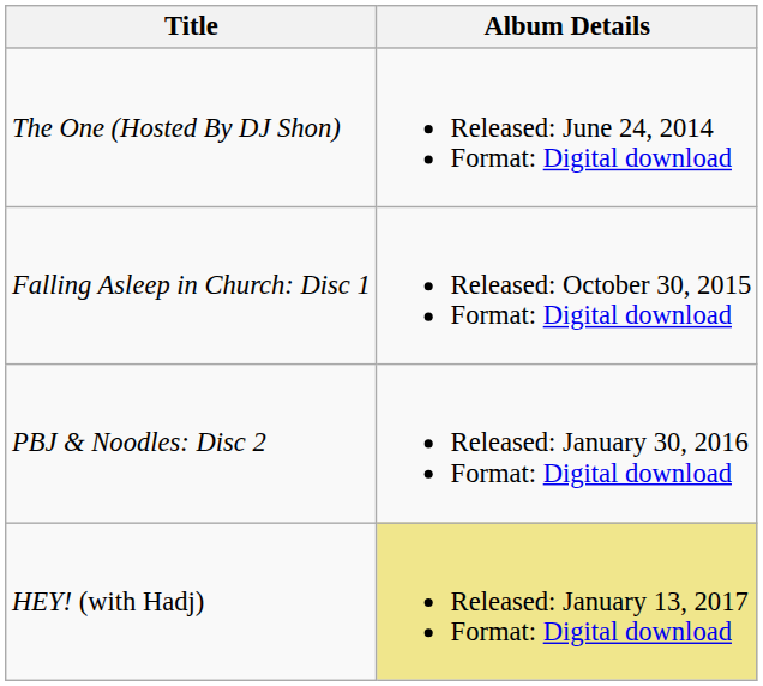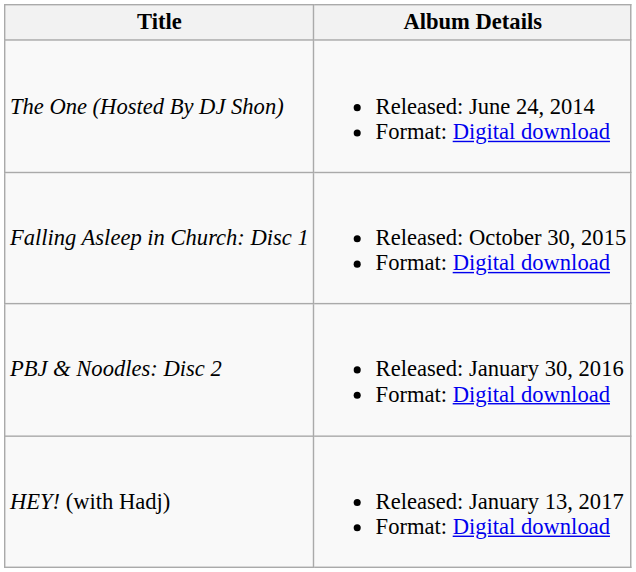HEY! (with Hadj) | Album Details: khaki background -> no background
